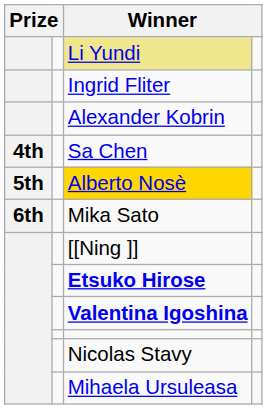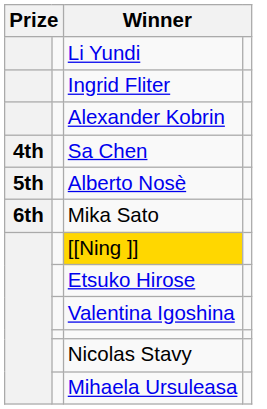Li Yundi | column 3: khaki background -> no background
Alberto Nosè | column 3: gold background -> no background
[[Ning ]] | column 3: no background -> gold background
Etsuko Hirose | column 3: bold -> normal
Valentina Igoshina | column 3: bold -> normal
